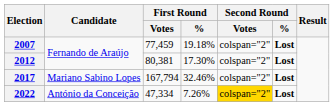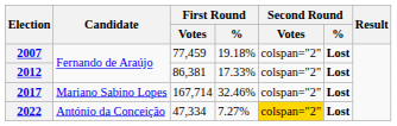2012 | First Round / Votes: 80,381 -> 86,381
2012 | First Round / %: 17.30% -> 17.33%
2017 | First Round / Votes: 167,794 -> 167,714
2022 | First Round / %: 7.26% -> 7.27%
